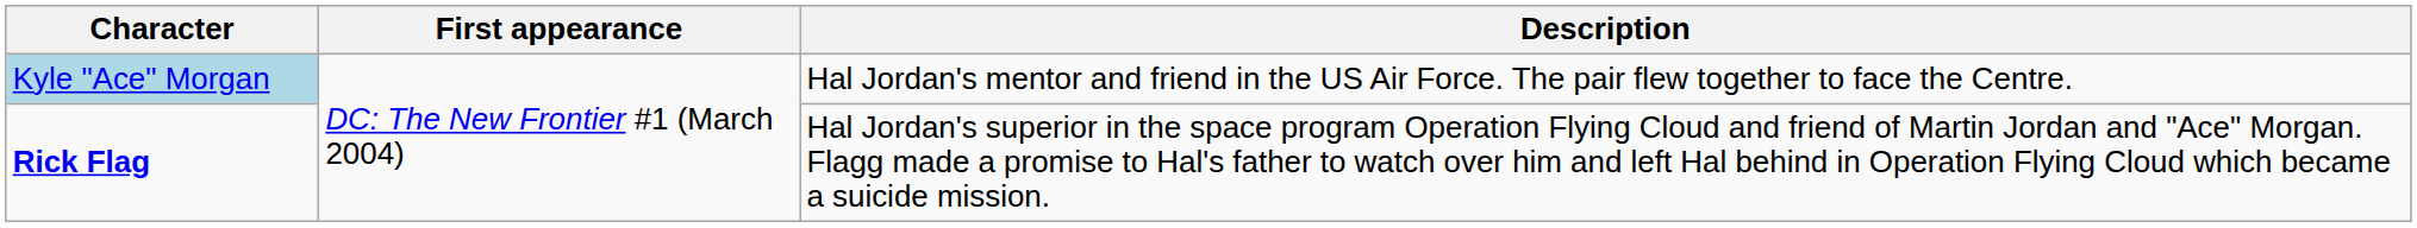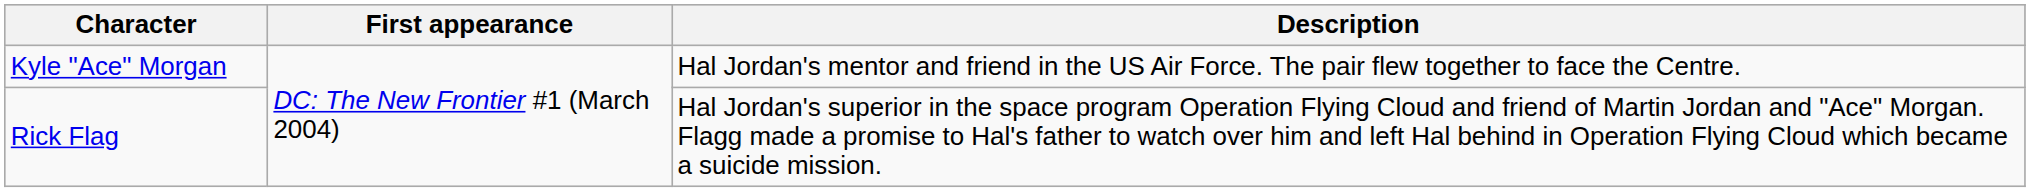Kyle "Ace" Morgan | Character: lightblue background -> no background
Rick Flag | Character: bold -> normal
